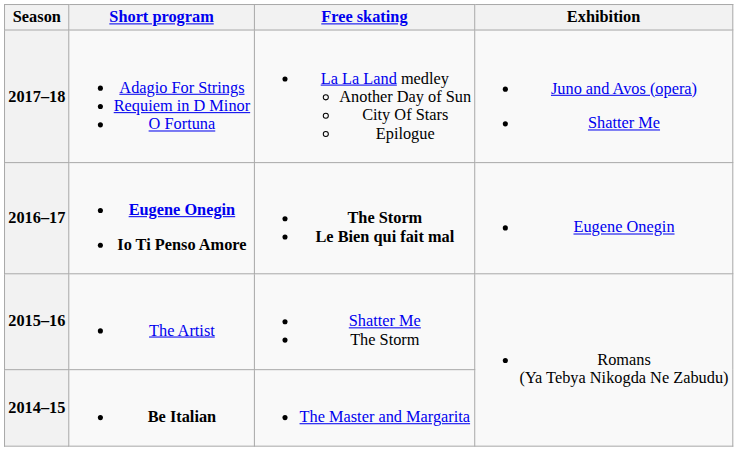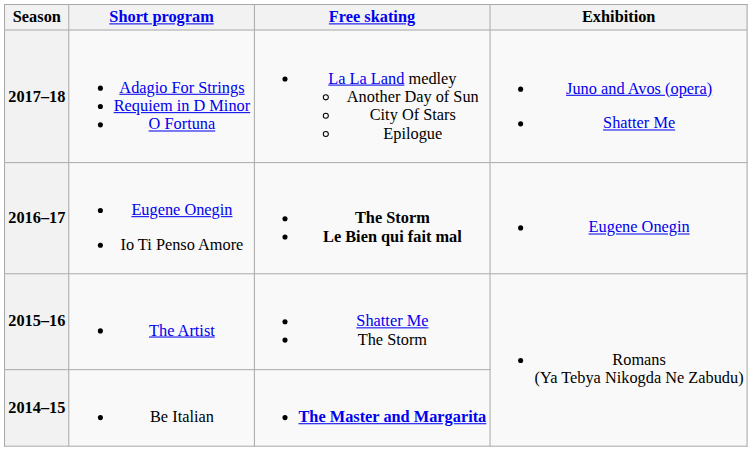2016–17 | Short program: bold -> normal
2014–15 | Short program: bold -> normal
2014–15 | Free skating: normal -> bold
